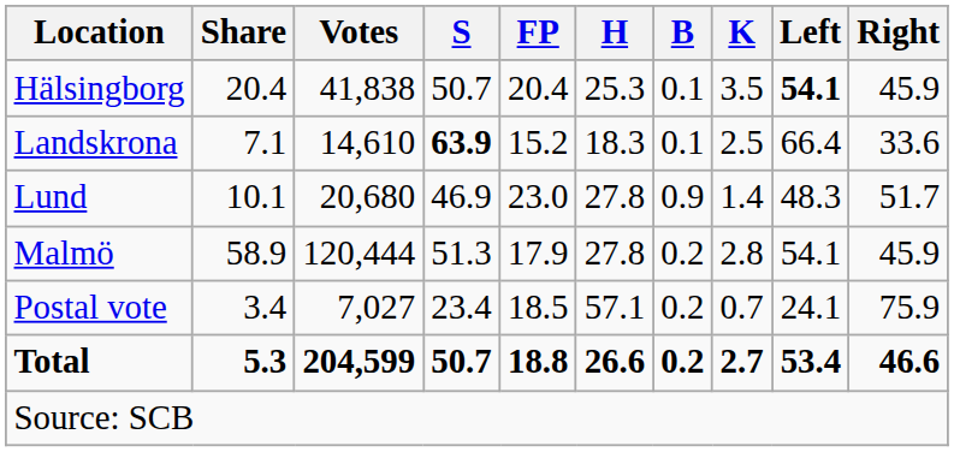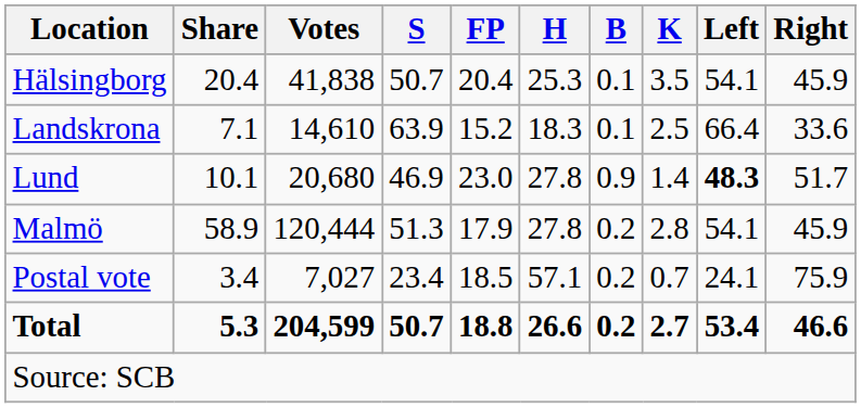Hälsingborg | Left: bold -> normal
Landskrona | S: bold -> normal
Lund | Left: normal -> bold
